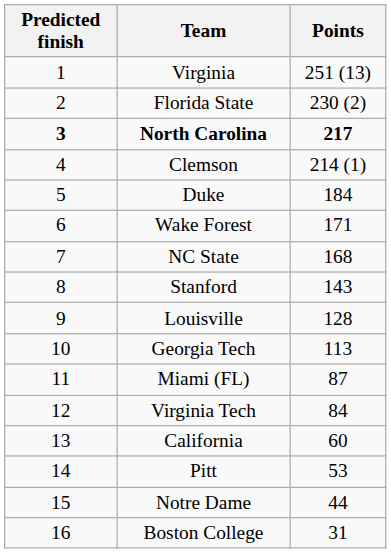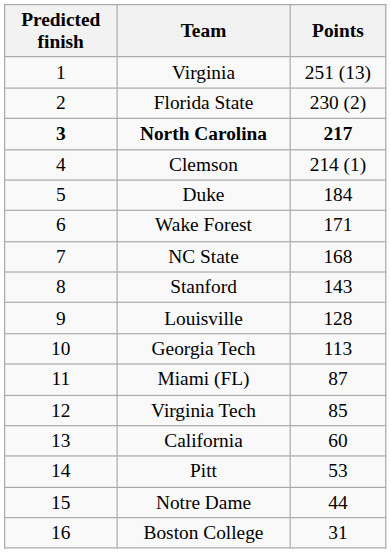Virginia Tech | Points: 84 -> 85
